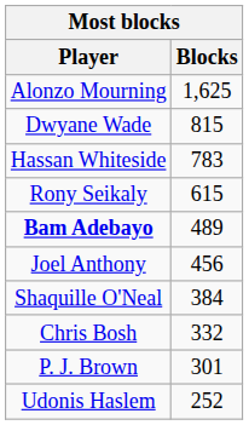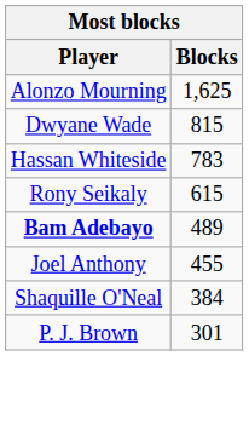Joel Anthony | Blocks: 456 -> 455
- row: Chris Bosh | 332
- row: Udonis Haslem | 252
